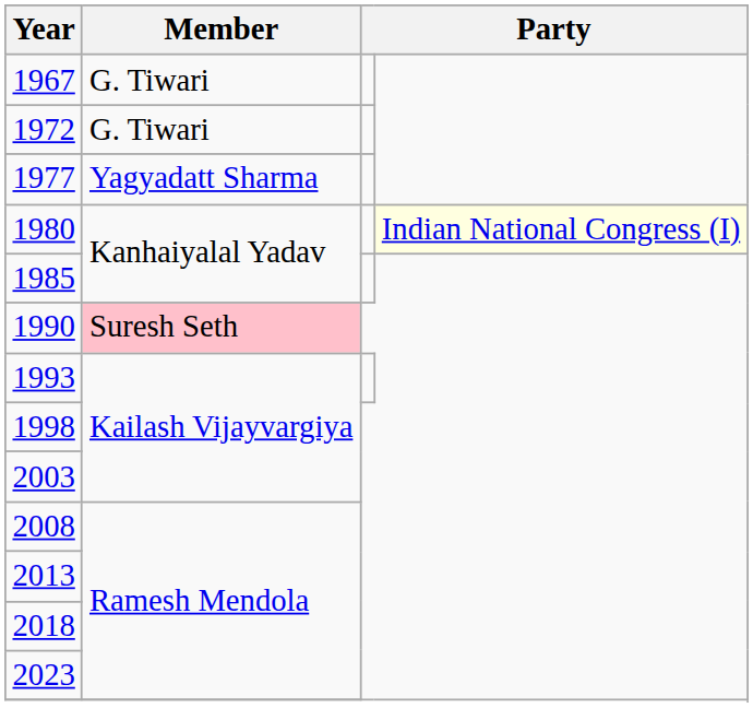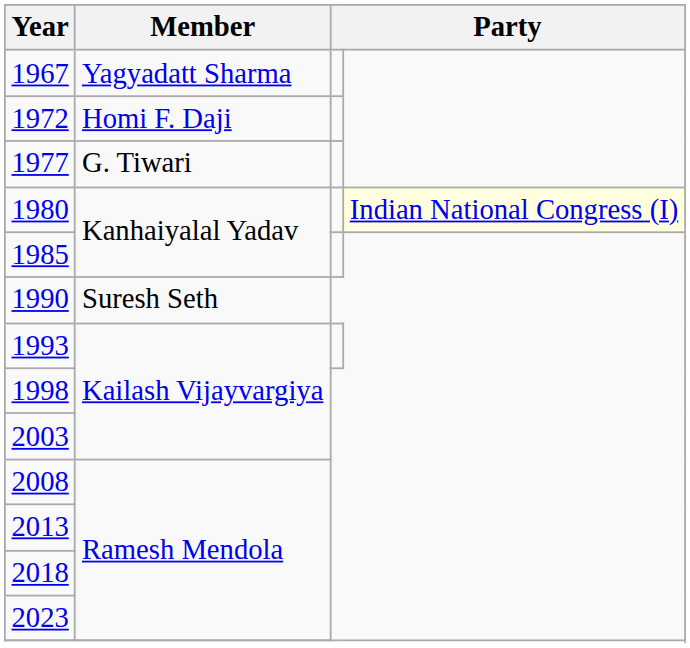1967 | Member: G. Tiwari -> Yagyadatt Sharma
1972 | Member: G. Tiwari -> Homi F. Daji
1977 | Member: Yagyadatt Sharma -> G. Tiwari
1990 | Member: pink background -> no background
